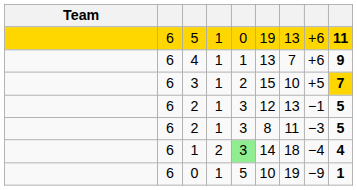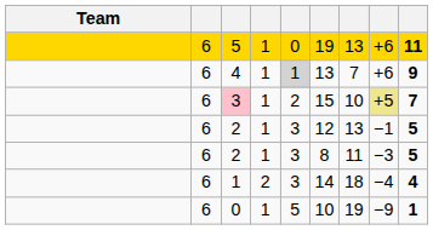row 3 | column 5: no background -> lightgrey background
row 4 | column 3: no background -> pink background
row 4 | column 8: no background -> khaki background
row 4 | column 9: gold background -> no background
row 7 | column 5: lightgreen background -> no background
